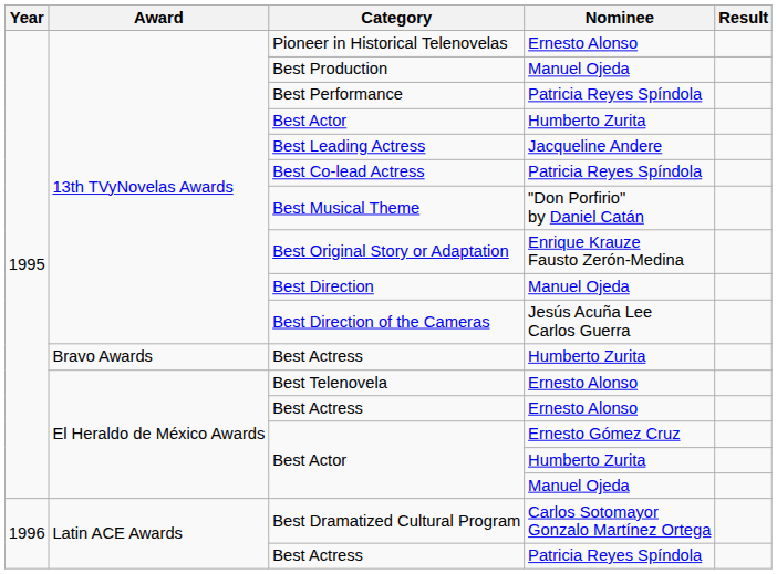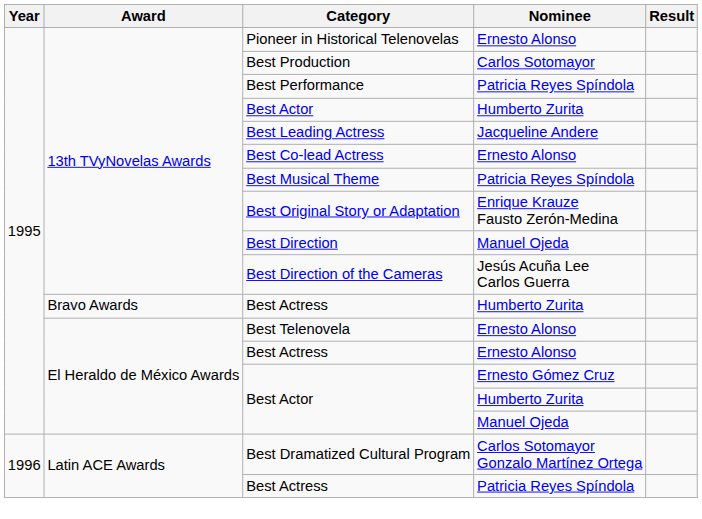Best Production | Nominee: Manuel Ojeda -> Carlos Sotomayor
Best Co-lead Actress | Nominee: Patricia Reyes Spíndola -> Ernesto Alonso
Best Musical Theme | Nominee: "Don Porfirio" by Daniel Catán -> Patricia Reyes Spíndola
